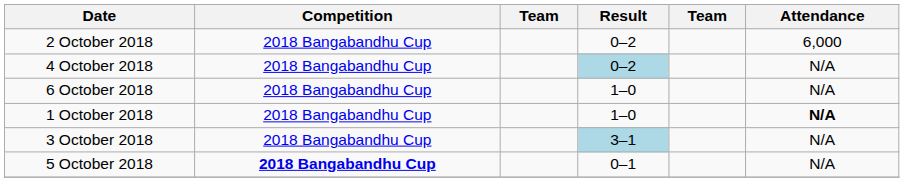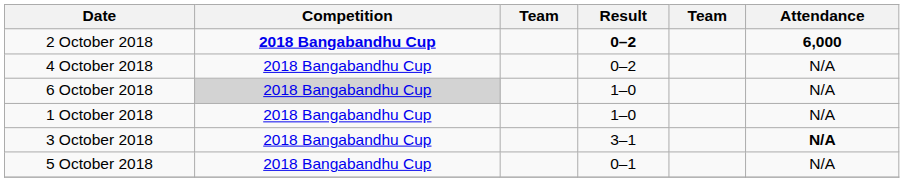2 October 2018 | Competition: normal -> bold
2 October 2018 | Result: normal -> bold
2 October 2018 | Attendance: normal -> bold
4 October 2018 | Result: lightblue background -> no background
6 October 2018 | Competition: no background -> lightgrey background
1 October 2018 | Attendance: bold -> normal
3 October 2018 | Result: lightblue background -> no background
3 October 2018 | Attendance: normal -> bold
5 October 2018 | Competition: bold -> normal
